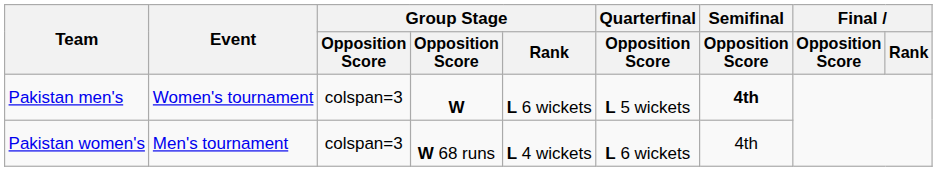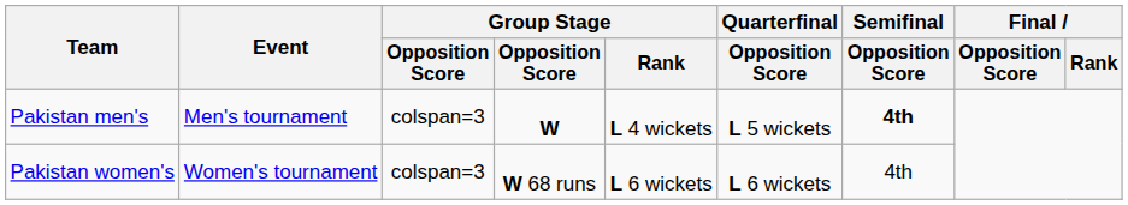Pakistan men's | Event: Women's tournament -> Men's tournament
Pakistan men's | Group Stage / Rank: L 6 wickets -> L 4 wickets
Pakistan women's | Event: Men's tournament -> Women's tournament
Pakistan women's | Group Stage / Rank: L 4 wickets -> L 6 wickets
